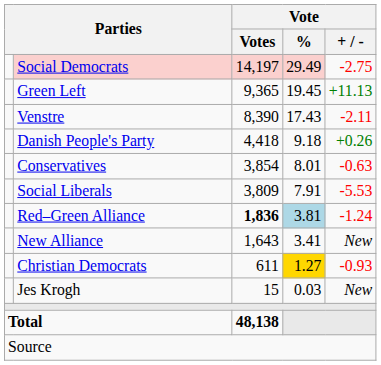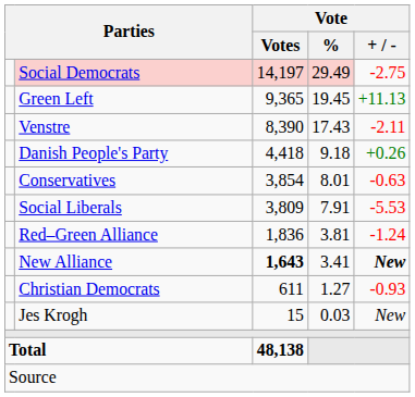Red–Green Alliance | Vote / Votes: bold -> normal
Red–Green Alliance | Vote / %: lightblue background -> no background
New Alliance | Vote / Votes: normal -> bold
New Alliance | Vote / + / -: normal -> bold
Christian Democrats | Vote / %: gold background -> no background
